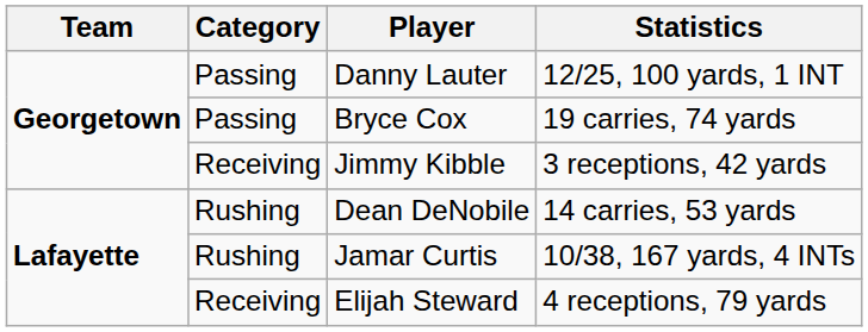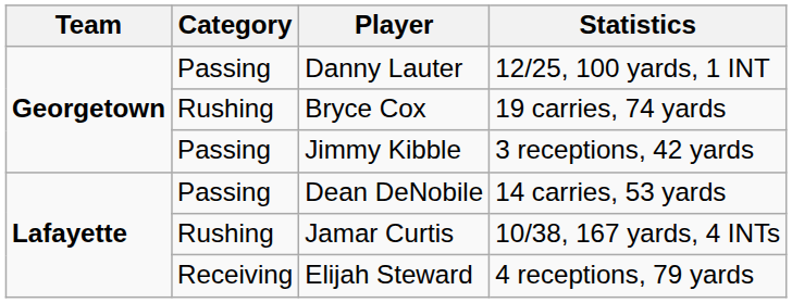Bryce Cox | Category: Passing -> Rushing
Jimmy Kibble | Category: Receiving -> Passing
Dean DeNobile | Category: Rushing -> Passing
